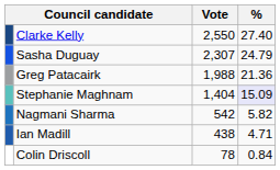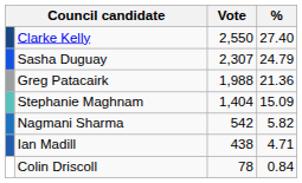Stephanie Maghnam | %: lavender background -> no background
